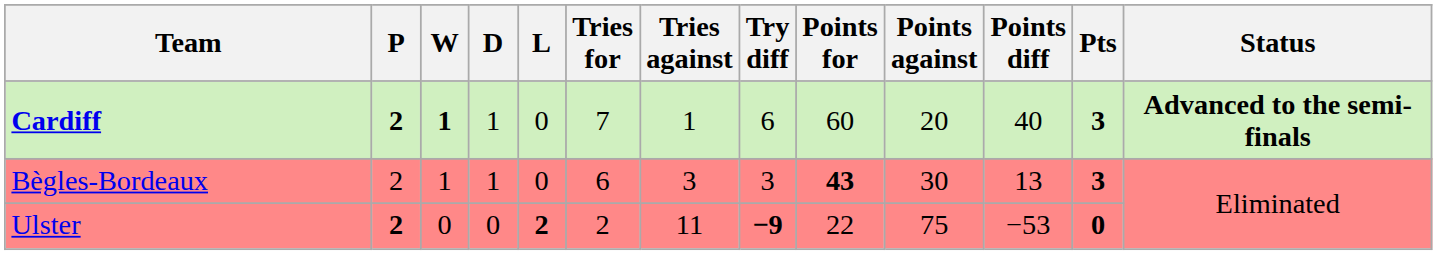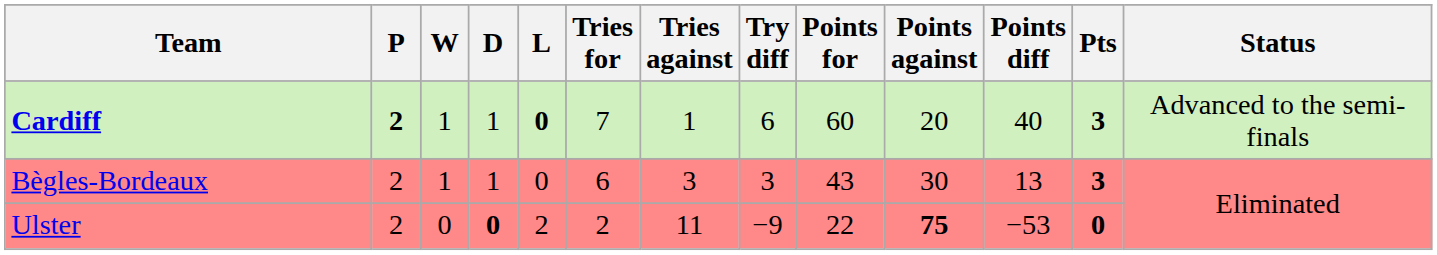Cardiff | W: bold -> normal
Cardiff | L: normal -> bold
Cardiff | Status: bold -> normal
Bègles-Bordeaux | Points for: bold -> normal
Ulster | P: bold -> normal
Ulster | D: normal -> bold
Ulster | L: bold -> normal
Ulster | Try diff: bold -> normal
Ulster | Points against: normal -> bold
